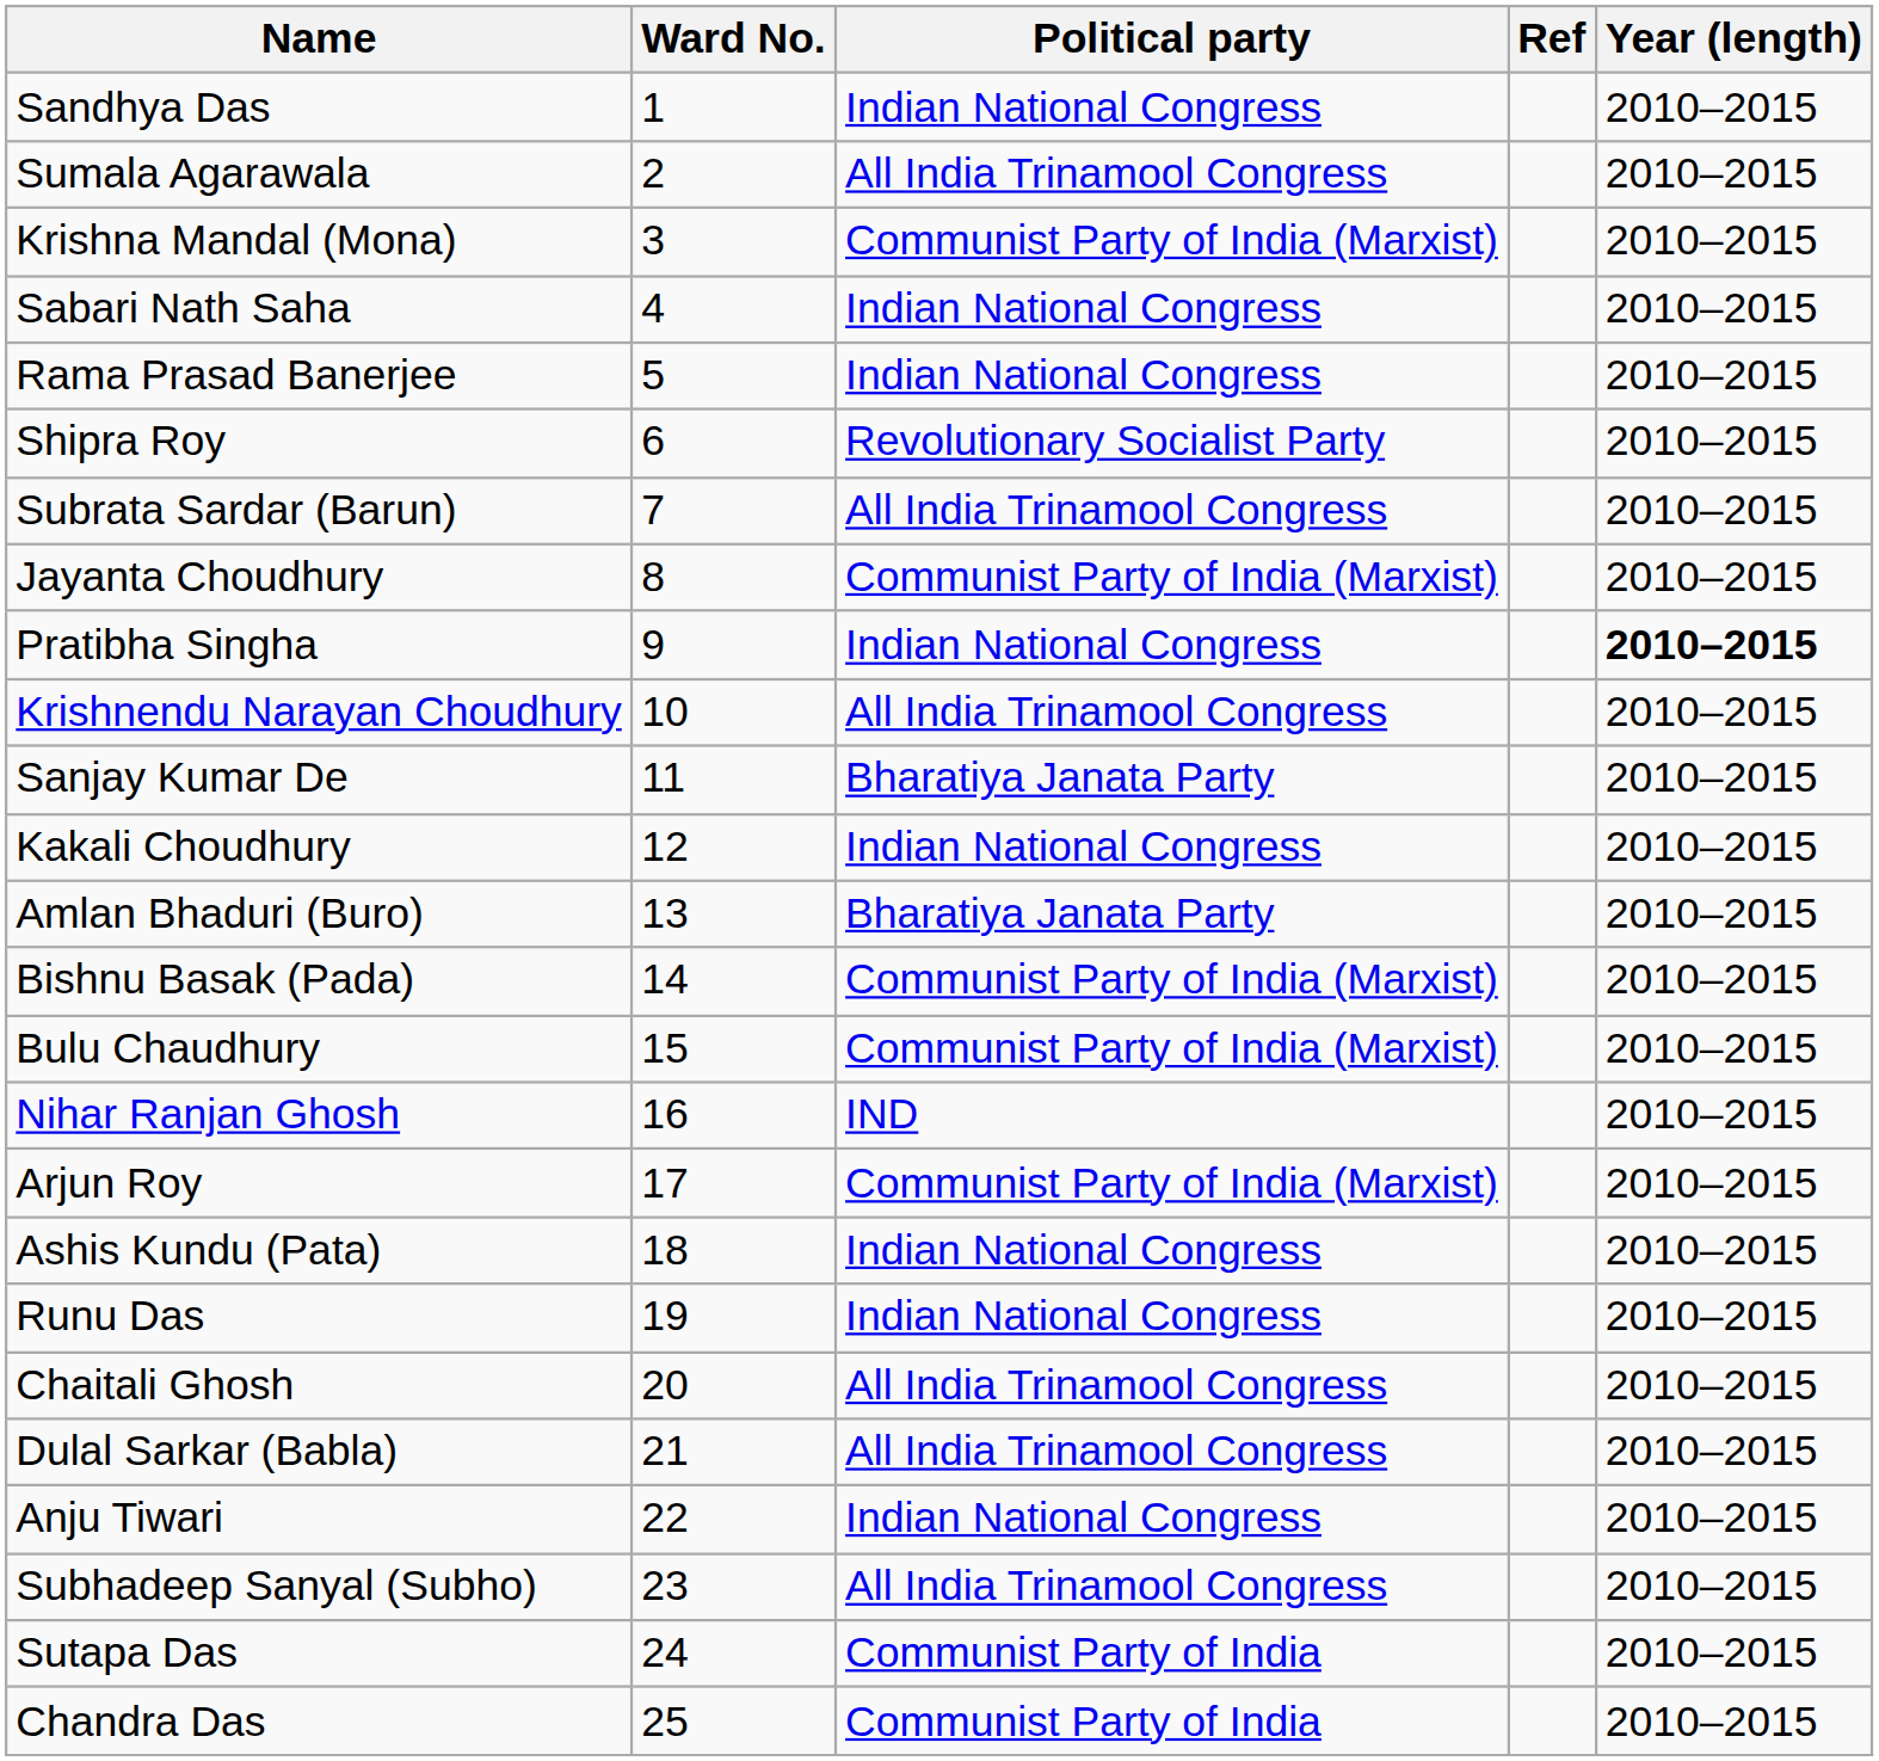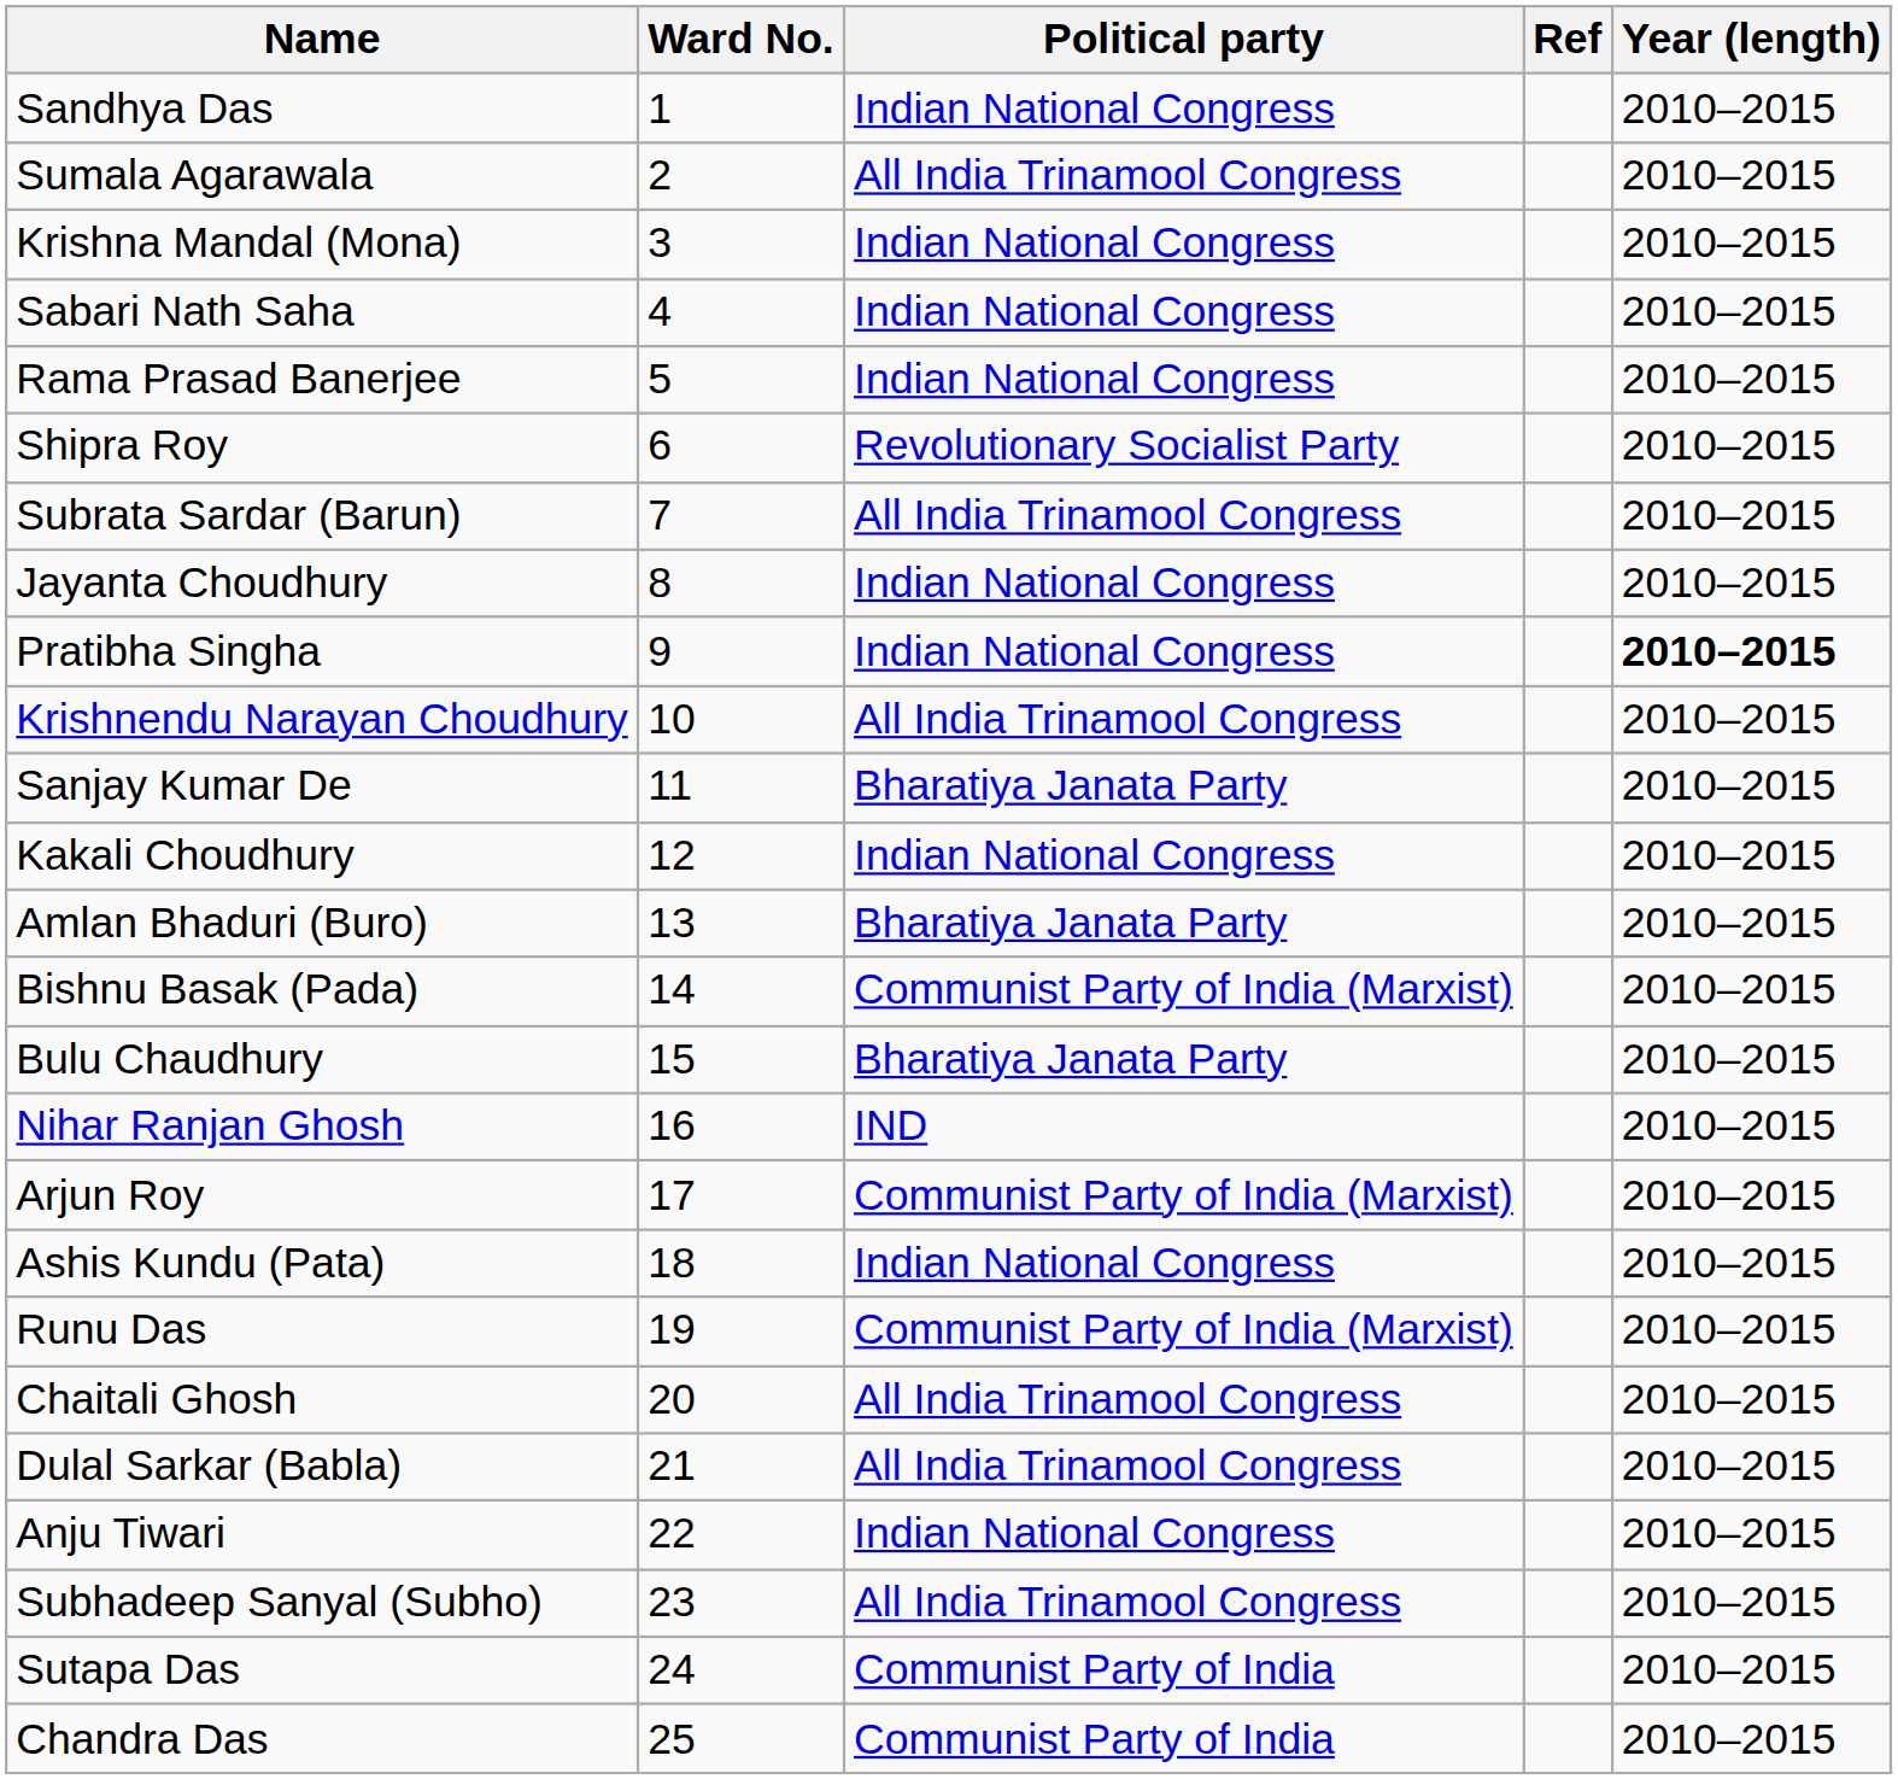Krishna Mandal (Mona) | Political party: Communist Party of India (Marxist) -> Indian National Congress
Jayanta Choudhury | Political party: Communist Party of India (Marxist) -> Indian National Congress
Bulu Chaudhury | Political party: Communist Party of India (Marxist) -> Bharatiya Janata Party
Runu Das | Political party: Indian National Congress -> Communist Party of India (Marxist)
